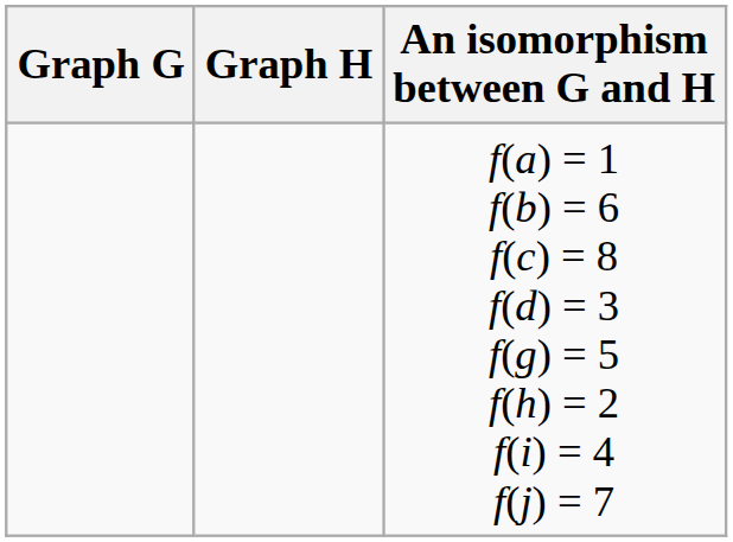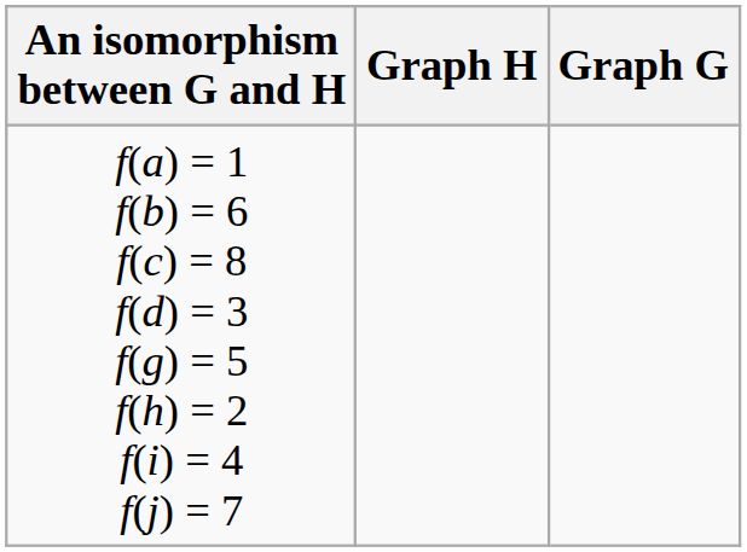columns swapped: Graph G <-> An isomorphism between G and H
